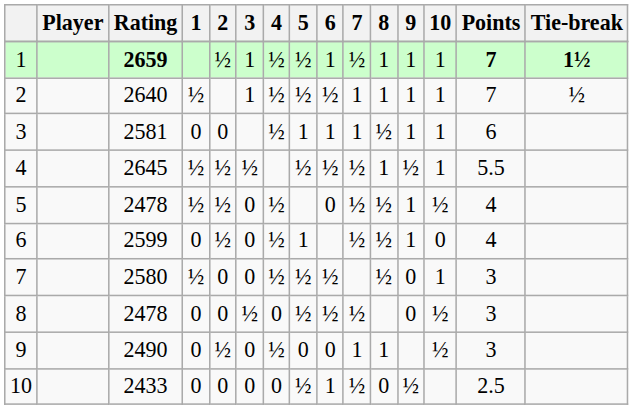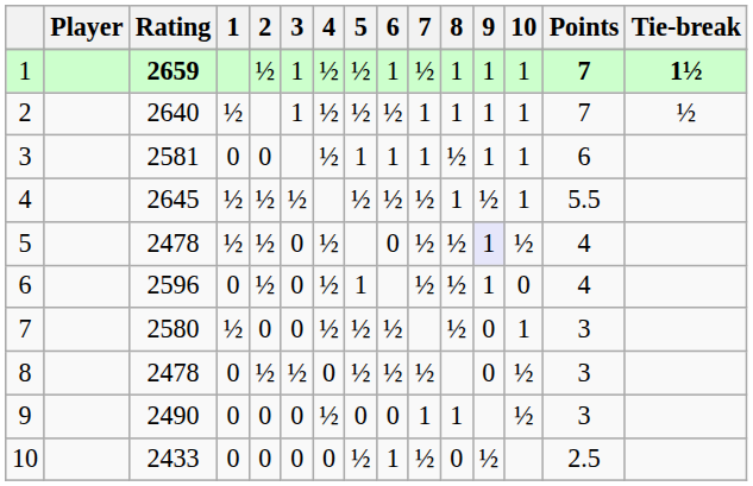row 6 | 9: no background -> lavender background
row 7 | Rating: 2599 -> 2596
row 9 | 2: 0 -> ½
row 10 | 2: ½ -> 0
